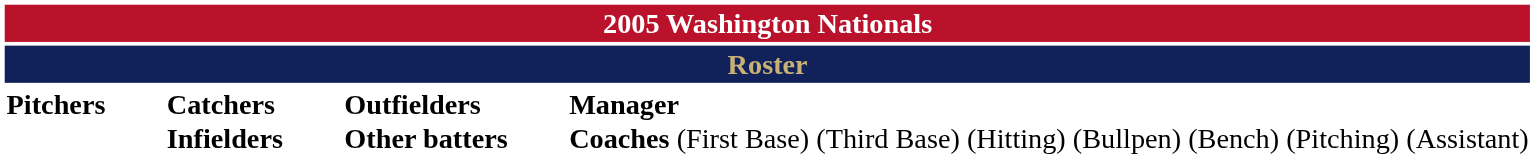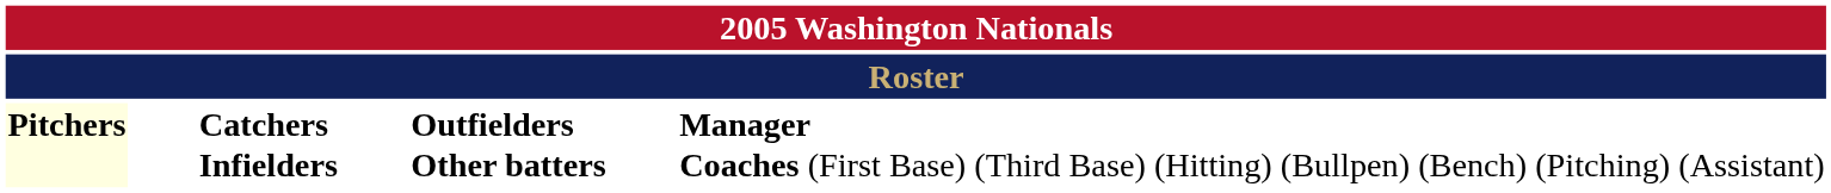Pitchers | column 1: no background -> lightyellow background
